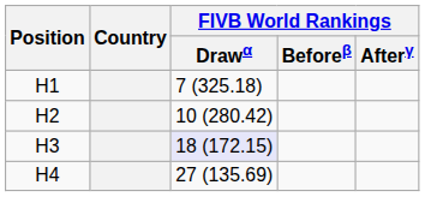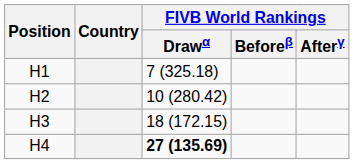H3 | FIVB World Rankings / Drawα: lavender background -> no background
H4 | FIVB World Rankings / Drawα: normal -> bold
